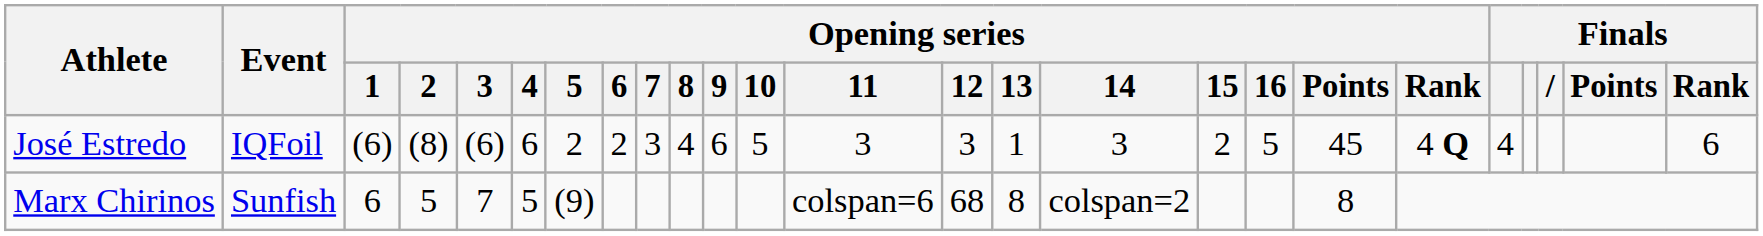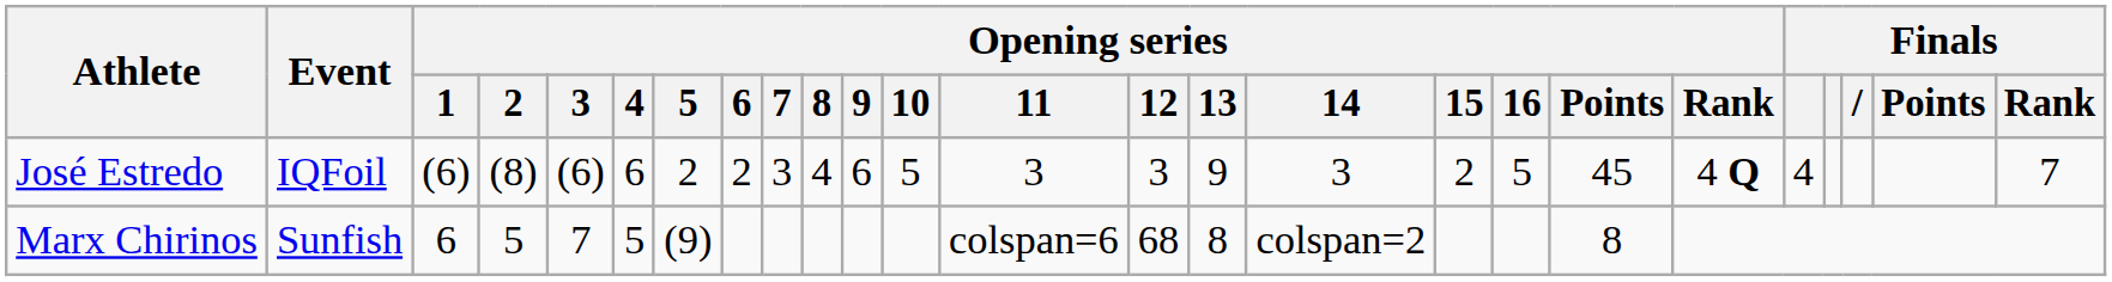José Estredo | Opening series / 13: 1 -> 9
José Estredo | Finals / Rank: 6 -> 7
